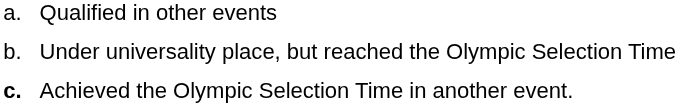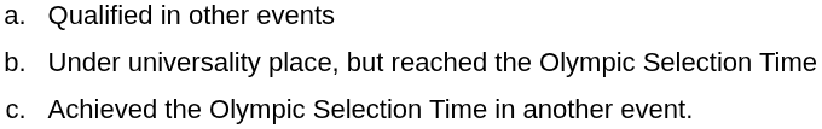Achieved the Olympic Selection Time in another event. | column 1: bold -> normal
